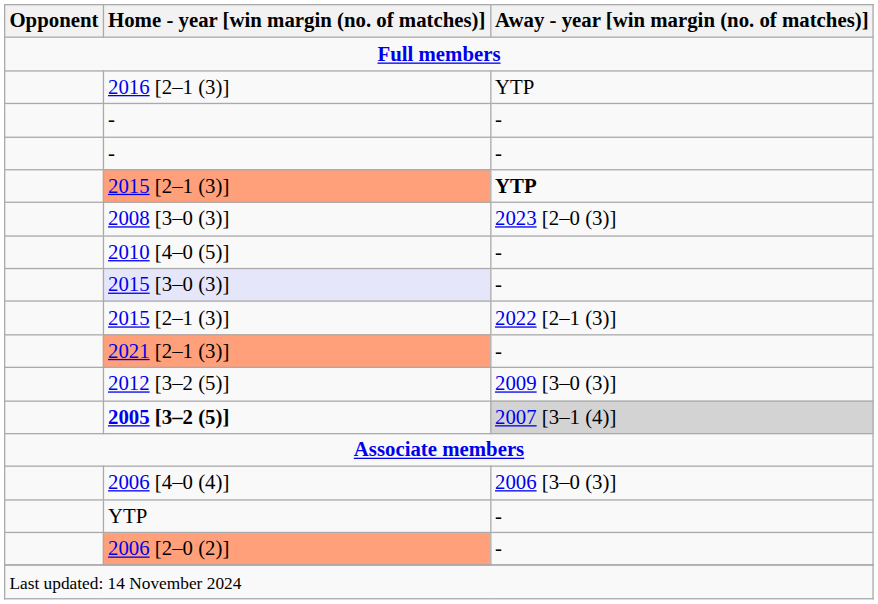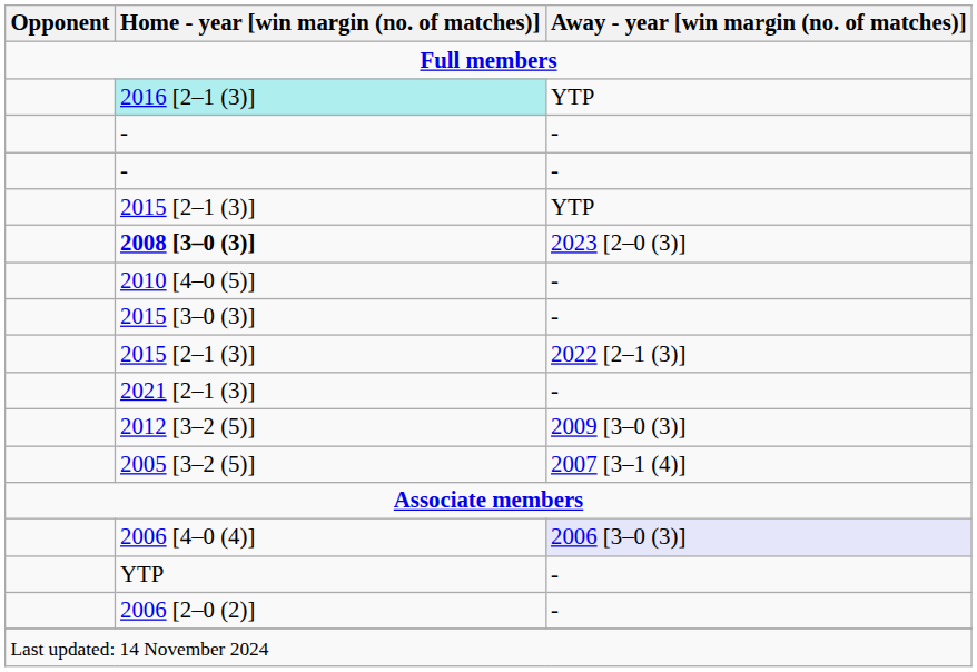2016 [2–1 (3)] | Home - year [win margin (no. of matches)]: no background -> paleturquoise background
2015 [2–1 (3)] / YTP | Home - year [win margin (no. of matches)]: lightsalmon background -> no background
2015 [2–1 (3)] / YTP | Away - year [win margin (no. of matches)]: bold -> normal
2008 [3–0 (3)] | Home - year [win margin (no. of matches)]: normal -> bold
2015 [3–0 (3)] | Home - year [win margin (no. of matches)]: lavender background -> no background
2021 [2–1 (3)] | Home - year [win margin (no. of matches)]: lightsalmon background -> no background
2005 [3–2 (5)] | Home - year [win margin (no. of matches)]: bold -> normal
2005 [3–2 (5)] | Away - year [win margin (no. of matches)]: lightgrey background -> no background
2006 [4–0 (4)] | Away - year [win margin (no. of matches)]: no background -> lavender background
2006 [2–0 (2)] | Home - year [win margin (no. of matches)]: lightsalmon background -> no background
